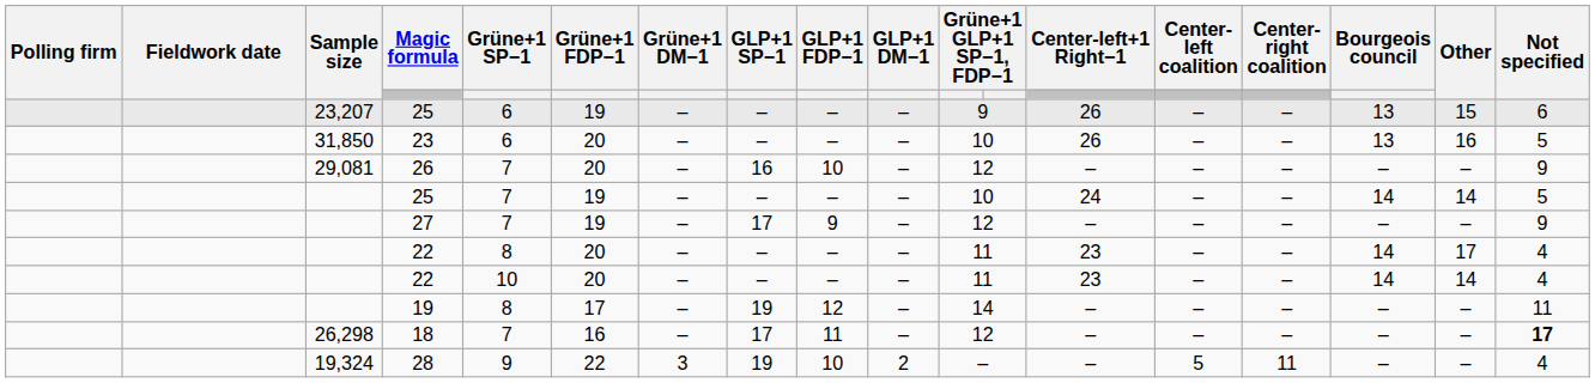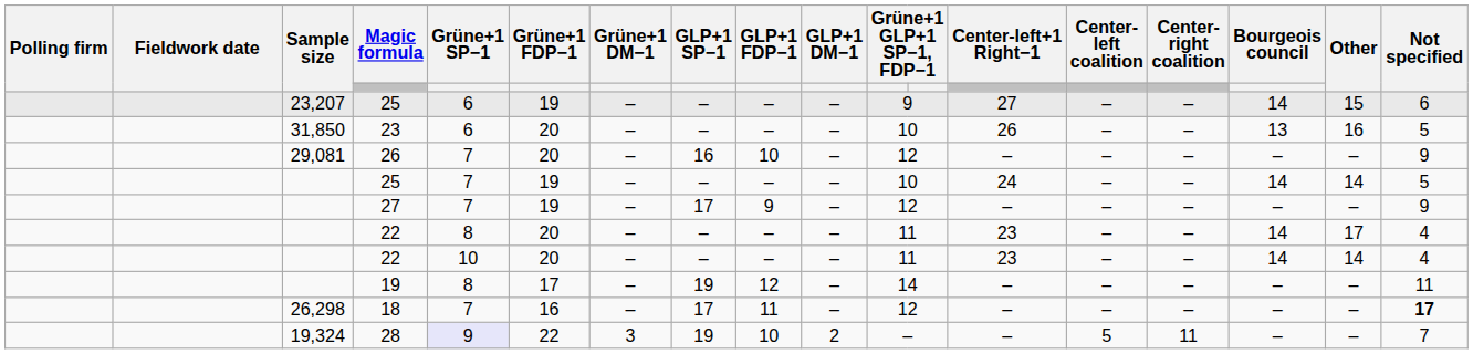23,207 / 25 | Center-left+1 Right−1: 26 -> 27
23,207 / 25 | Bourgeois council: 13 -> 14
28 | Grüne+1 SP−1: no background -> lavender background
28 | Not specified: 4 -> 7
